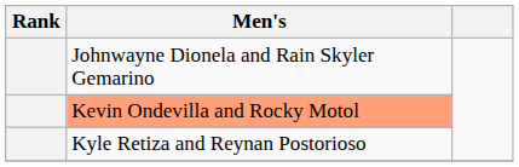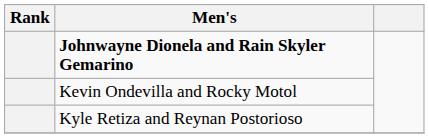Johnwayne Dionela and Rain Skyler Gemarino | Men's: normal -> bold
Kevin Ondevilla and Rocky Motol | Men's: lightsalmon background -> no background
